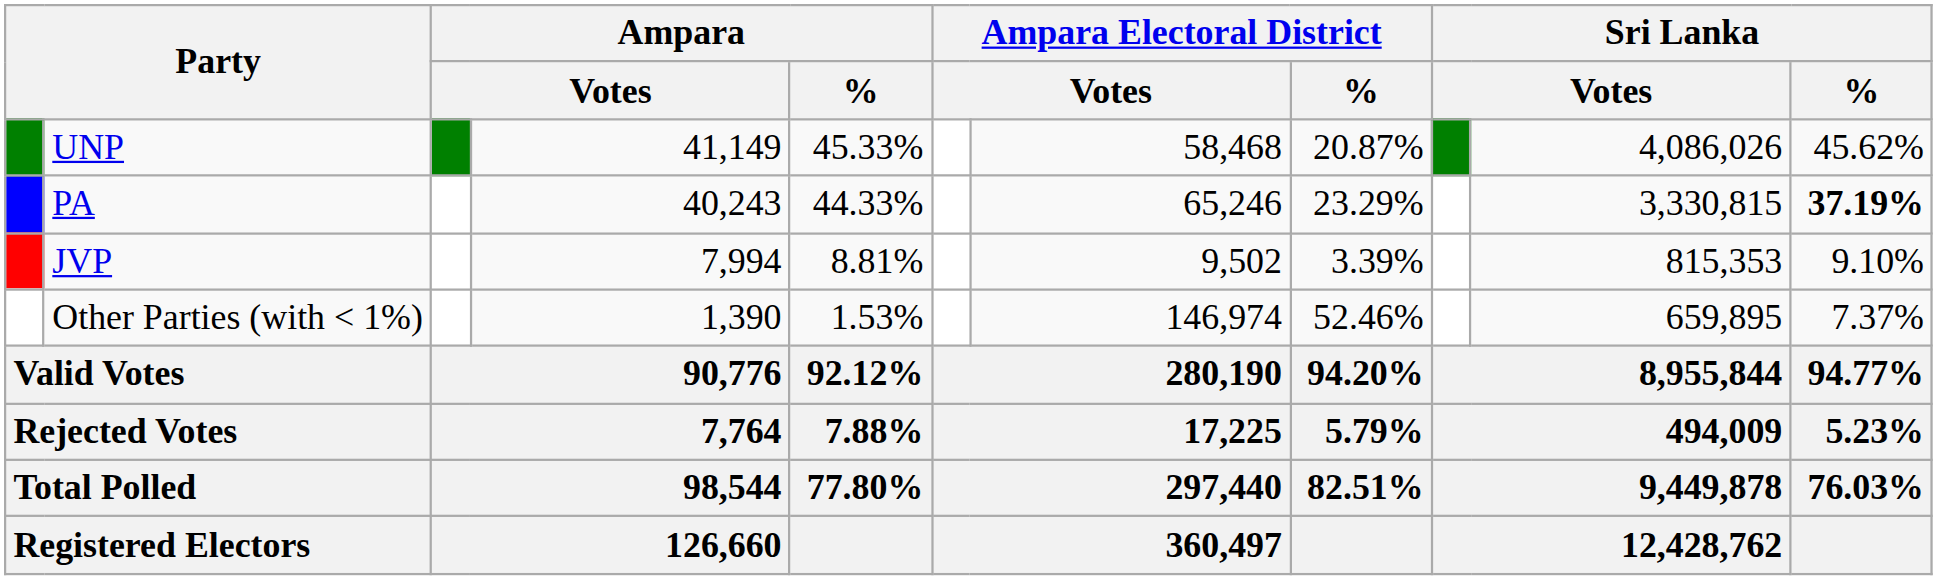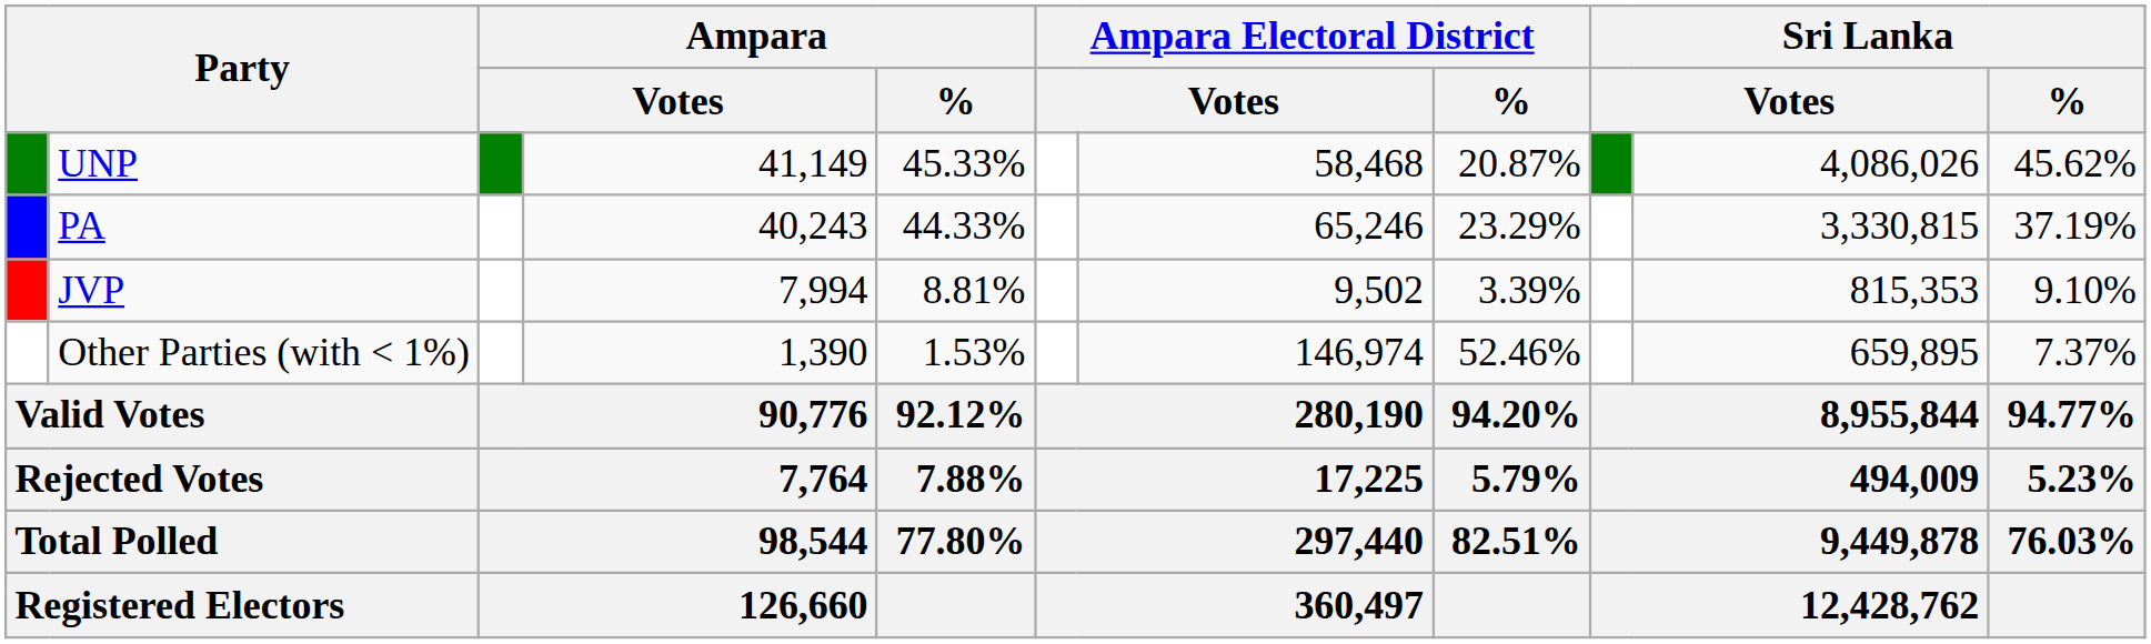PA | Sri Lanka / %: bold -> normal
